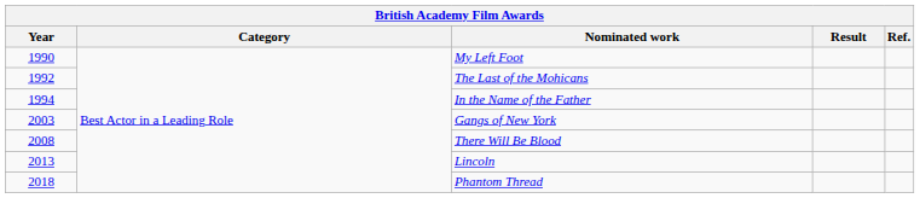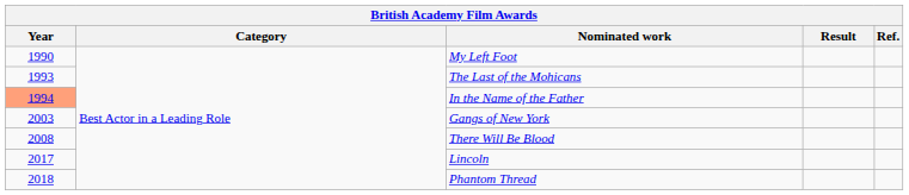The Last of the Mohicans | Year: 1992 -> 1993
In the Name of the Father | Year: no background -> lightsalmon background
Lincoln | Year: 2013 -> 2017
